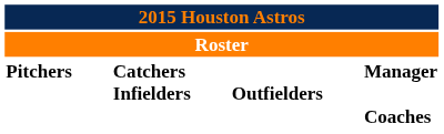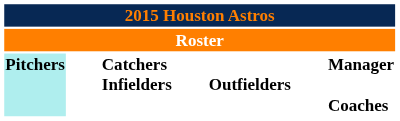Pitchers | column 1: no background -> paleturquoise background
